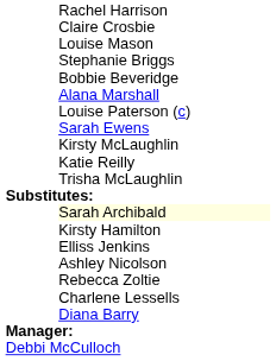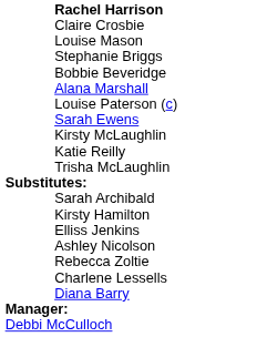Rachel Harrison | column 1: normal -> bold
Sarah Archibald | column 1: lightyellow background -> no background
